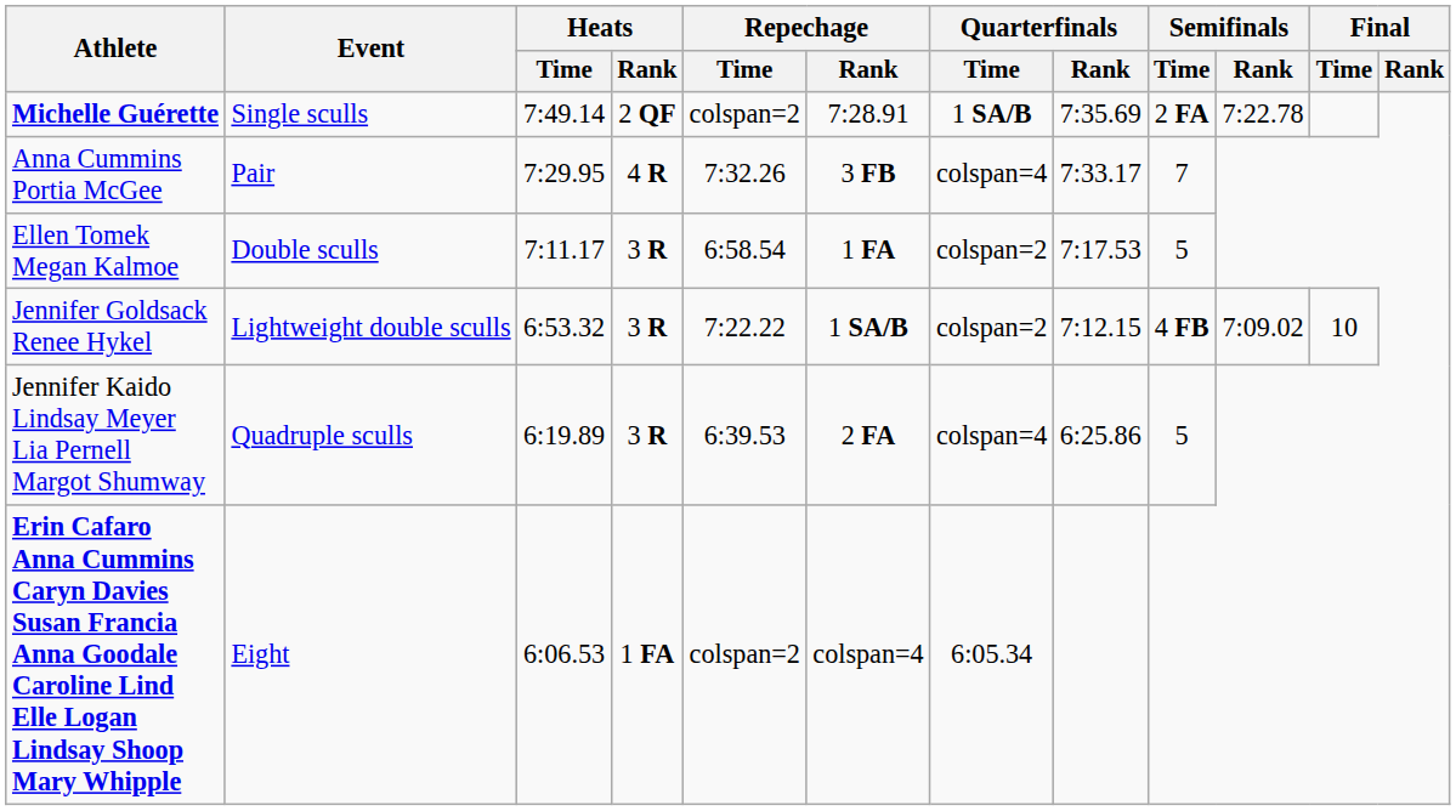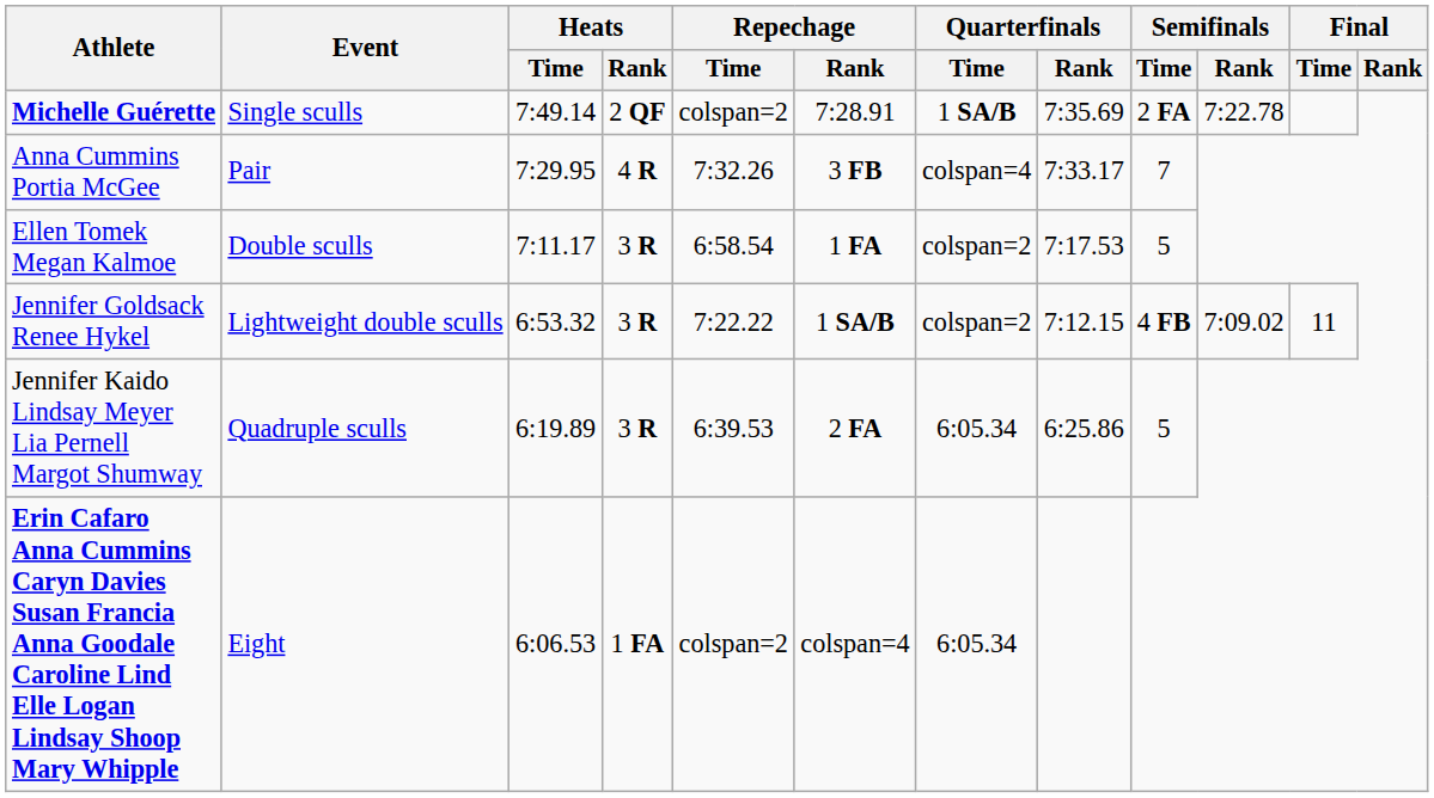Jennifer Goldsack Renee Hykel | Final / Time: 10 -> 11
Jennifer Kaido Lindsay Meyer Lia Pernell Margot Shumway | Quarterfinals / Time: colspan=4 -> 6:05.34
